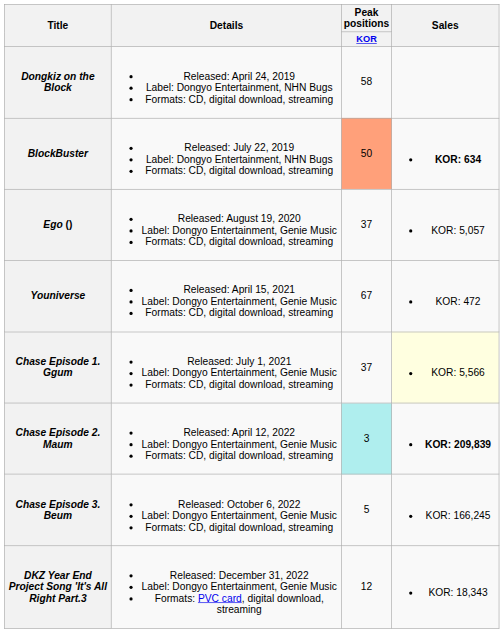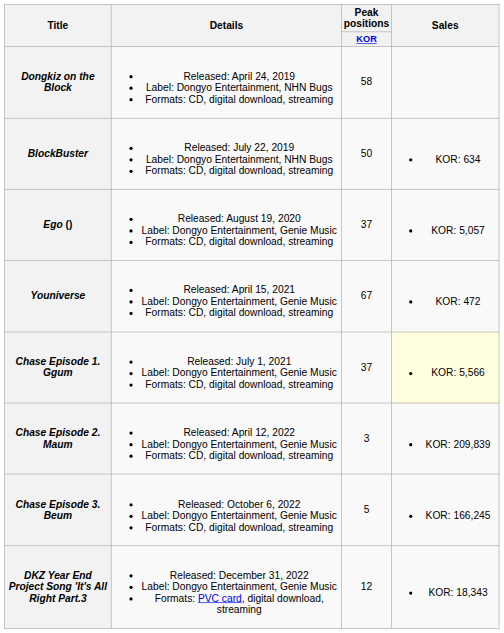BlockBuster | Peak positions / KOR: lightsalmon background -> no background
BlockBuster | Sales: bold -> normal
Chase Episode 2. Maum | Peak positions / KOR: paleturquoise background -> no background
Chase Episode 2. Maum | Sales: bold -> normal
